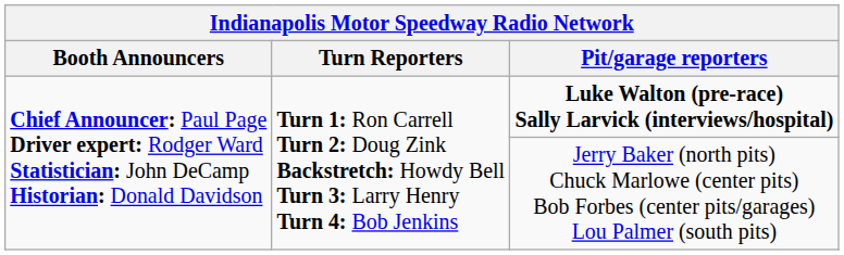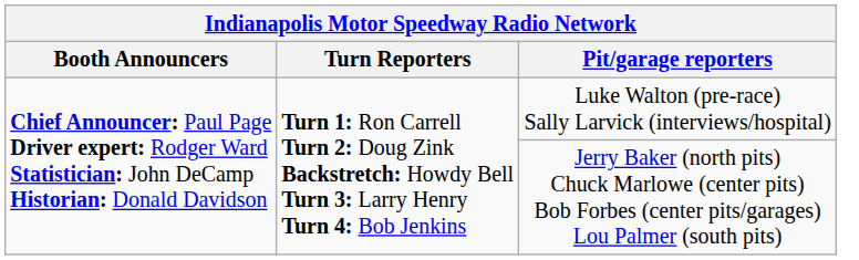Luke Walton (pre-race) Sally Larvick (interviews/hospital) | Pit/garage reporters: bold -> normal
